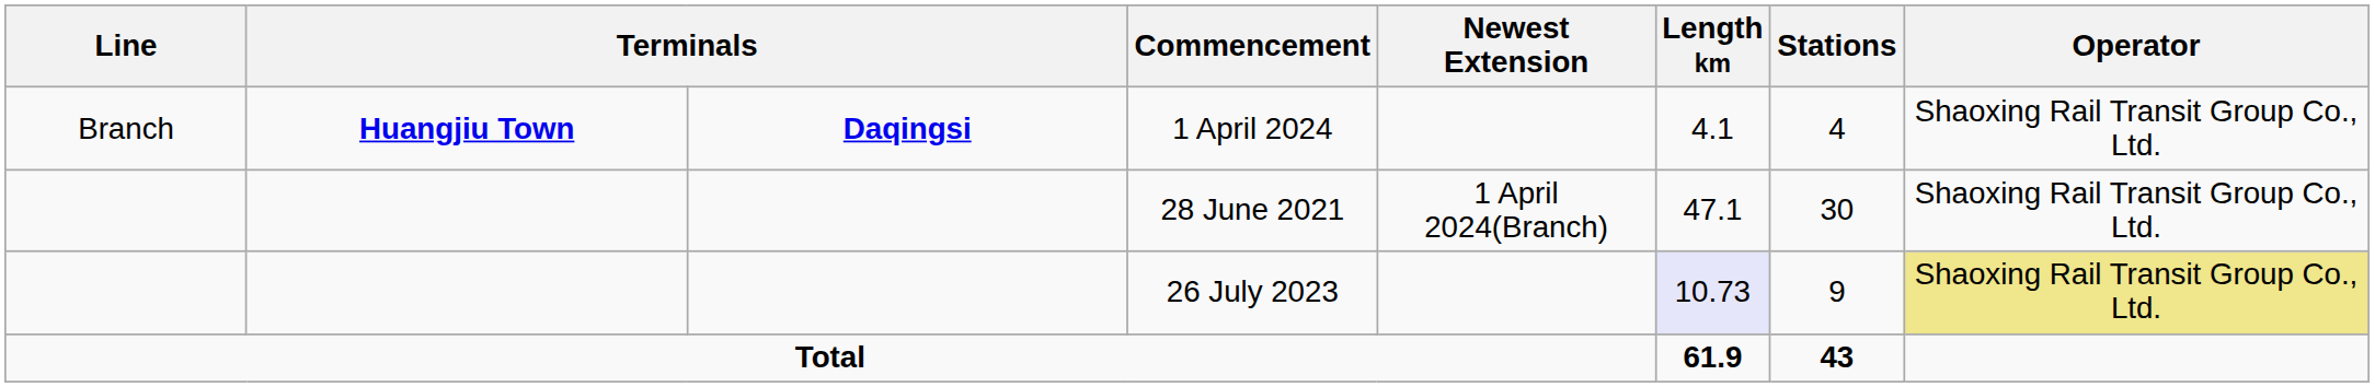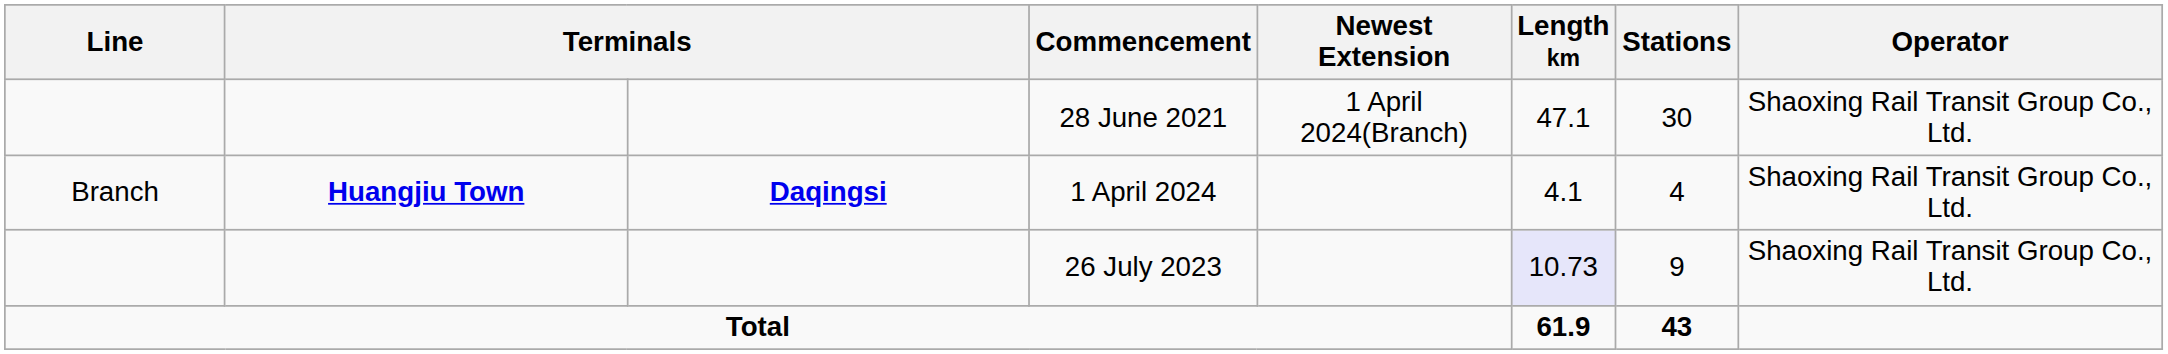rows swapped: 28 June 2021 <-> 1 April 2024
26 July 2023 | Operator: khaki background -> no background
